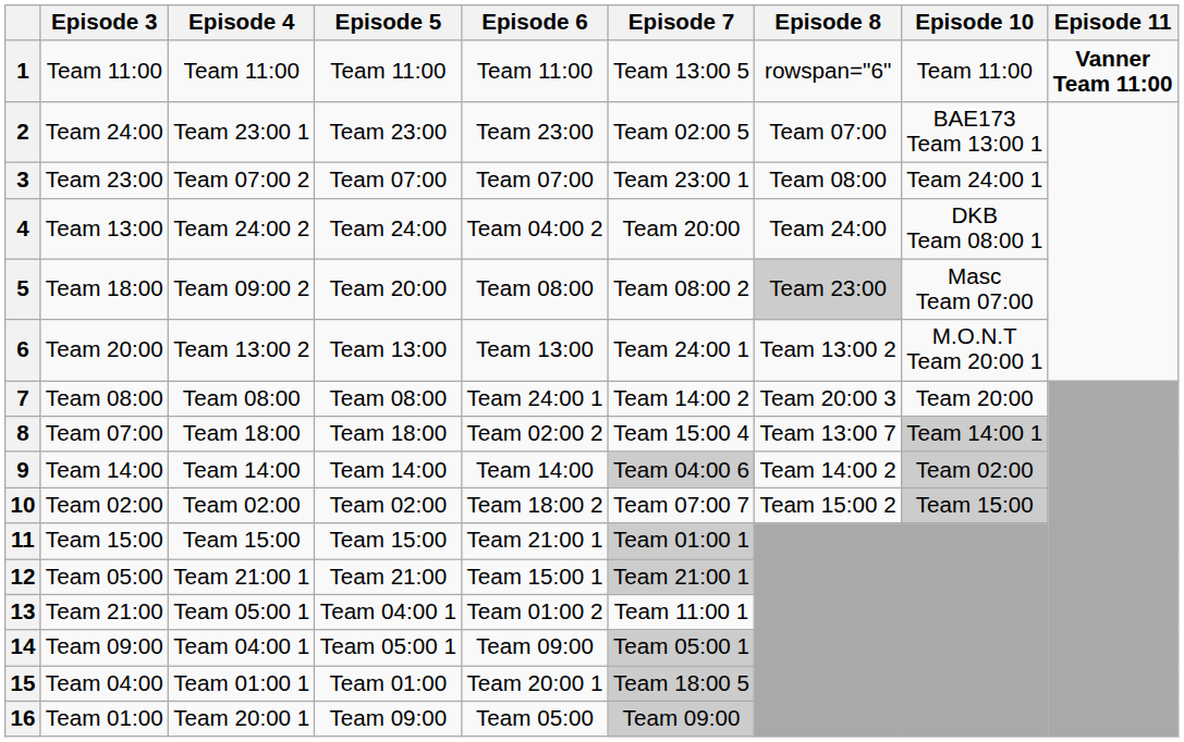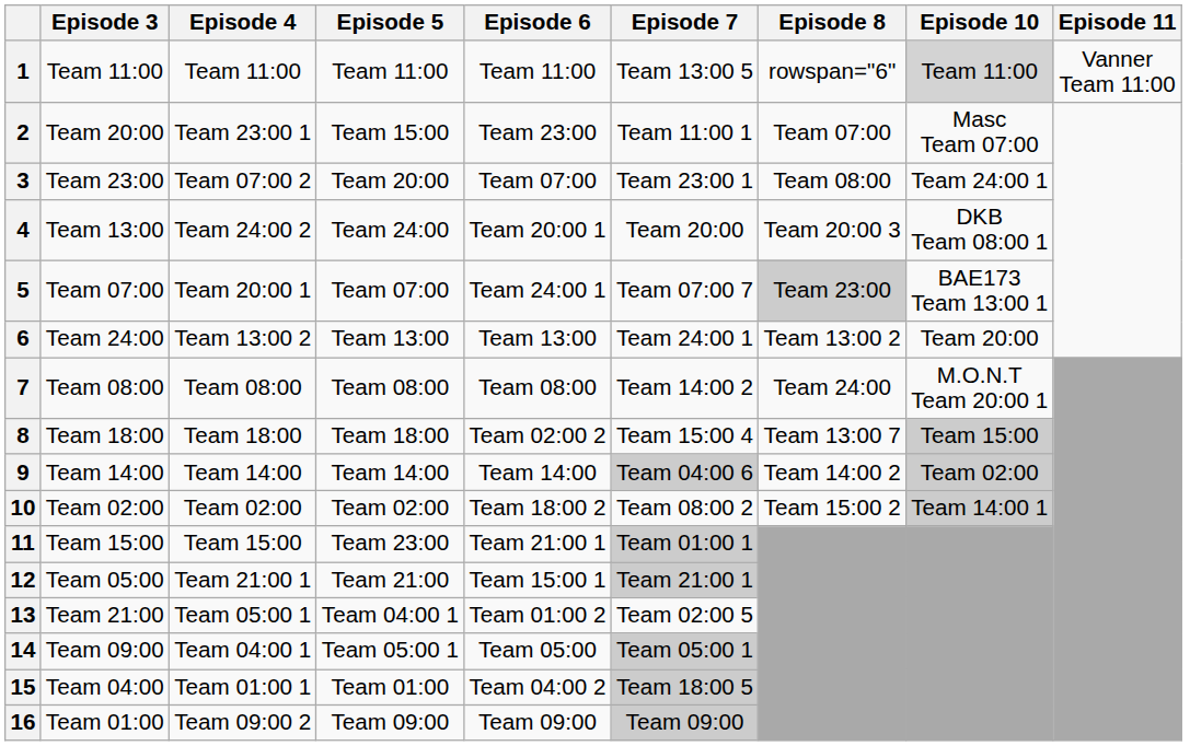1 | Episode 10: no background -> lightgrey background
1 | Episode 11: bold -> normal
2 | Episode 3: Team 24:00 -> Team 20:00
2 | Episode 5: Team 23:00 -> Team 15:00
2 | Episode 7: Team 02:00 5 -> Team 11:00 1
2 | Episode 10: BAE173 Team 13:00 1 -> Masc Team 07:00
3 | Episode 5: Team 07:00 -> Team 20:00
4 | Episode 6: Team 04:00 2 -> Team 20:00 1
4 | Episode 8: Team 24:00 -> Team 20:00 3
5 | Episode 3: Team 18:00 -> Team 07:00
5 | Episode 4: Team 09:00 2 -> Team 20:00 1
5 | Episode 5: Team 20:00 -> Team 07:00
5 | Episode 6: Team 08:00 -> Team 24:00 1
5 | Episode 7: Team 08:00 2 -> Team 07:00 7
5 | Episode 10: Masc Team 07:00 -> BAE173 Team 13:00 1
6 | Episode 3: Team 20:00 -> Team 24:00
6 | Episode 10: M.O.N.T Team 20:00 1 -> Team 20:00
7 | Episode 6: Team 24:00 1 -> Team 08:00
7 | Episode 8: Team 20:00 3 -> Team 24:00
7 | Episode 10: Team 20:00 -> M.O.N.T Team 20:00 1
8 | Episode 3: Team 07:00 -> Team 18:00
8 | Episode 10: Team 14:00 1 -> Team 15:00
10 | Episode 7: Team 07:00 7 -> Team 08:00 2
10 | Episode 10: Team 15:00 -> Team 14:00 1
11 | Episode 5: Team 15:00 -> Team 23:00
13 | Episode 7: Team 11:00 1 -> Team 02:00 5
14 | Episode 6: Team 09:00 -> Team 05:00
15 | Episode 6: Team 20:00 1 -> Team 04:00 2
16 | Episode 4: Team 20:00 1 -> Team 09:00 2
16 | Episode 6: Team 05:00 -> Team 09:00
